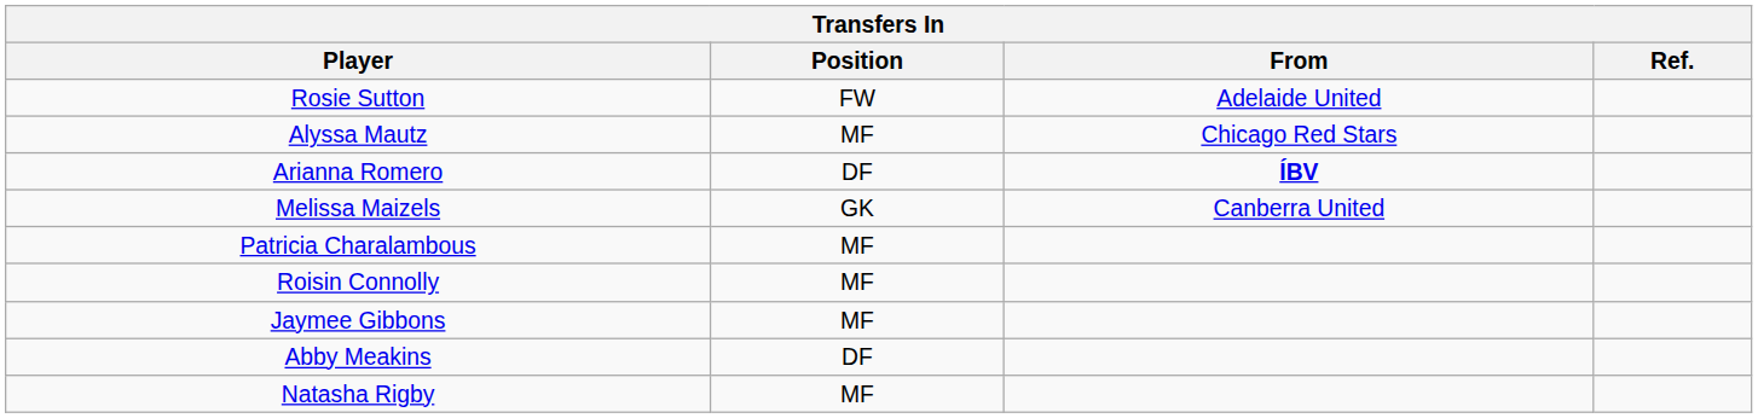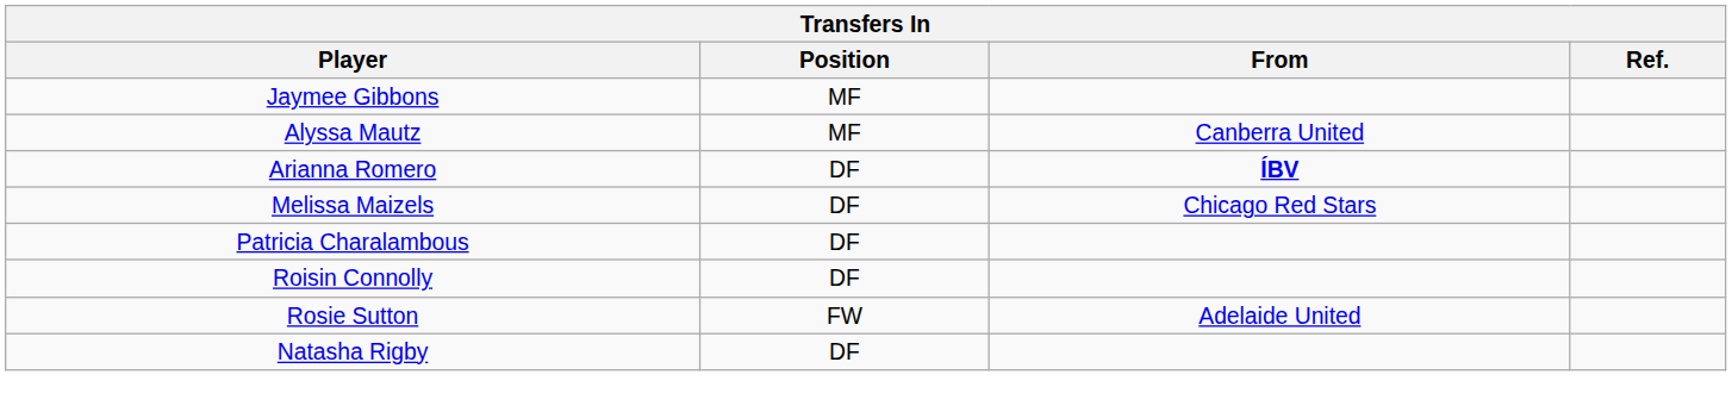rows swapped: Rosie Sutton <-> Jaymee Gibbons
Alyssa Mautz | From: Chicago Red Stars -> Canberra United
Melissa Maizels | Position: GK -> DF
Melissa Maizels | From: Canberra United -> Chicago Red Stars
Patricia Charalambous | Position: MF -> DF
Roisin Connolly | Position: MF -> DF
- row: Abby Meakins | DF
Natasha Rigby | Position: MF -> DF
